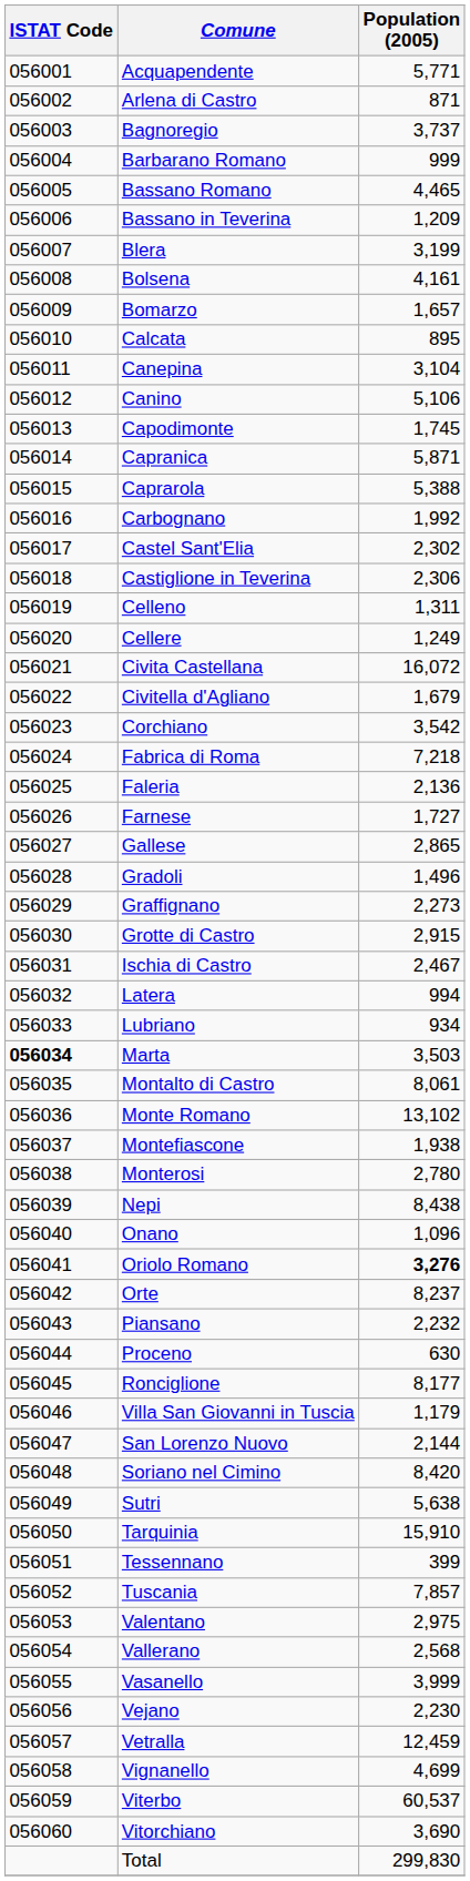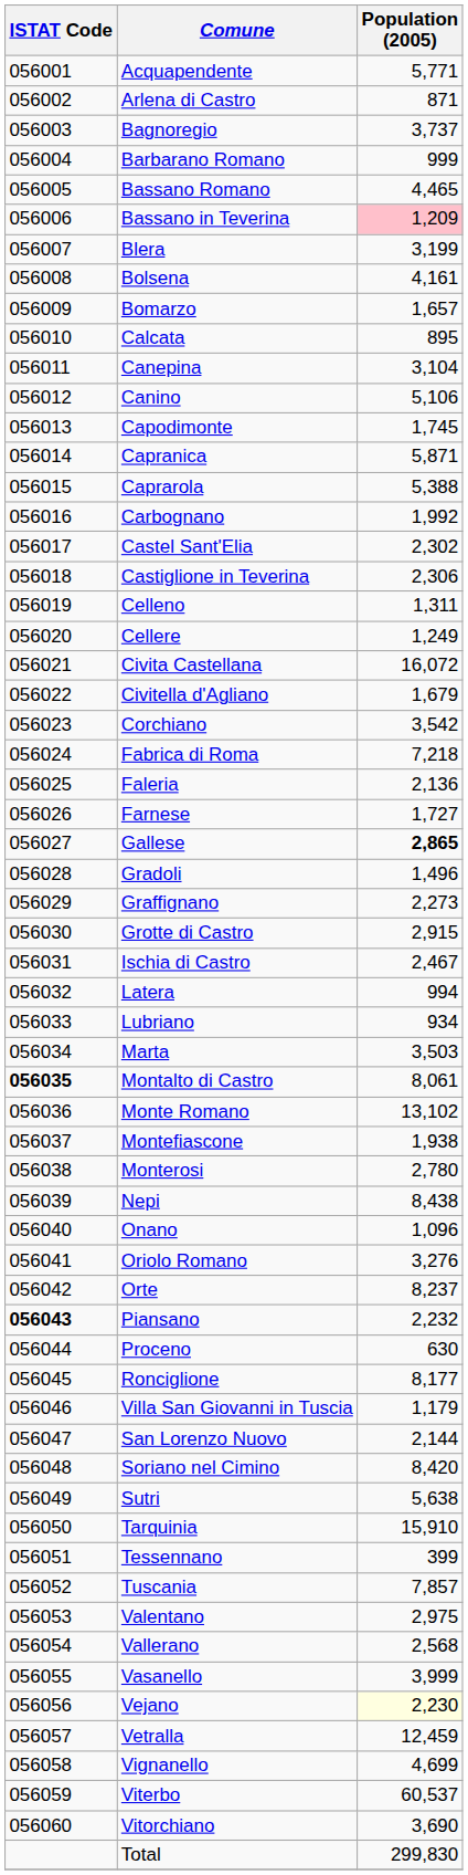Bassano in Teverina | Population (2005): no background -> pink background
Gallese | Population (2005): normal -> bold
Marta | ISTAT Code: bold -> normal
Montalto di Castro | ISTAT Code: normal -> bold
Oriolo Romano | Population (2005): bold -> normal
Piansano | ISTAT Code: normal -> bold
Vejano | Population (2005): no background -> lightyellow background
